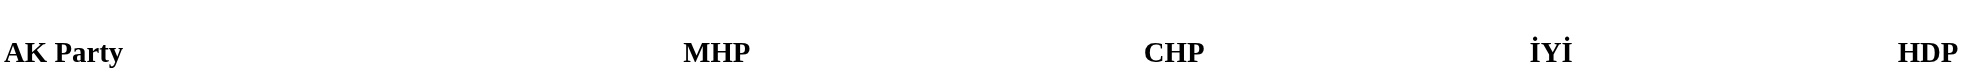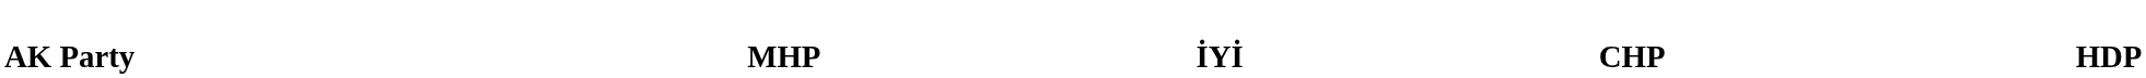columns swapped: 146 <-> 43
